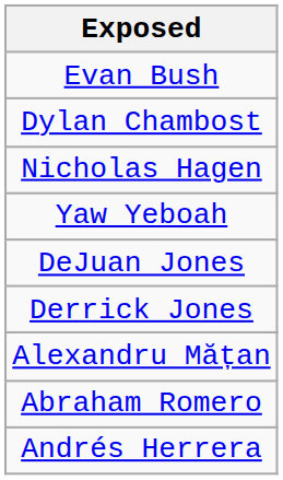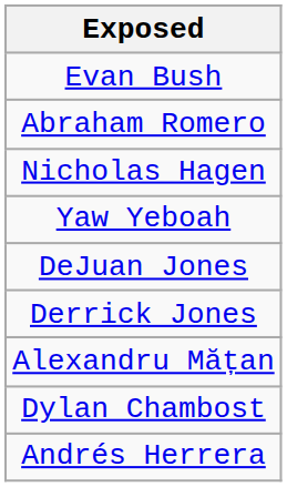row 3 | column 1: Dylan Chambost -> Abraham Romero
row 9 | column 1: Abraham Romero -> Dylan Chambost
